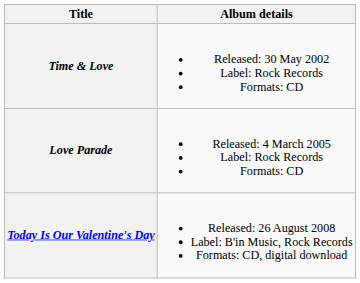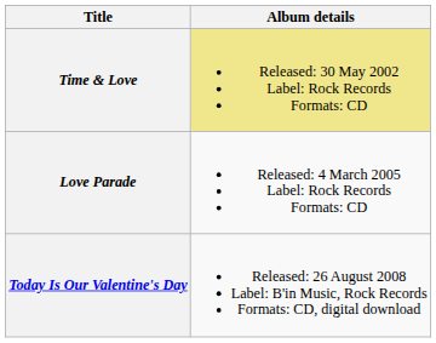Time & Love | Album details: no background -> khaki background
